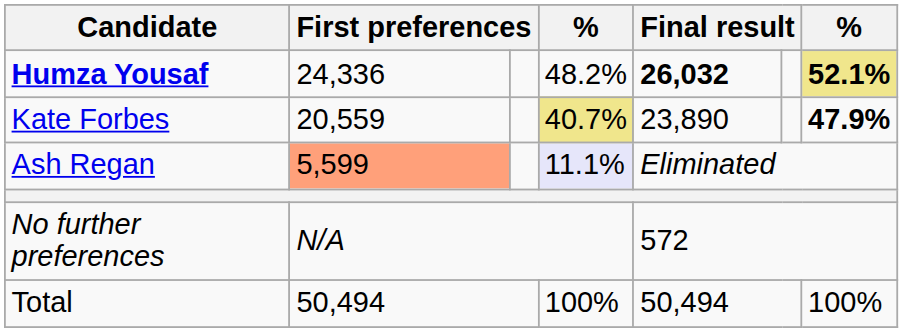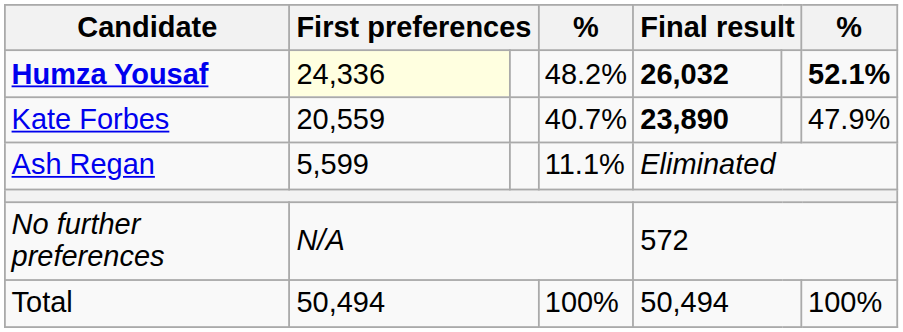Humza Yousaf | column 2: no background -> lightyellow background
Humza Yousaf | column 7: khaki background -> no background
Kate Forbes | column 4: khaki background -> no background
Kate Forbes | column 5: normal -> bold
Kate Forbes | column 7: bold -> normal
Ash Regan | column 2: lightsalmon background -> no background
Ash Regan | column 4: lavender background -> no background
